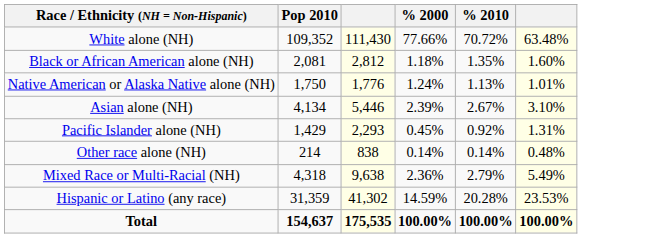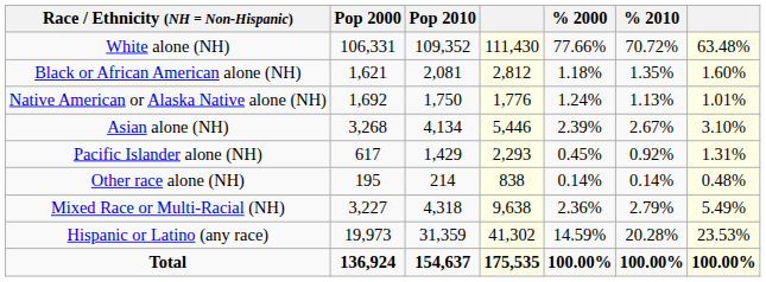+ column: Pop 2000 | 106,331 | 1,621 | 1,692 | 3,268 | 617 | 195 | 3,227 | 19,973 | 136,924
